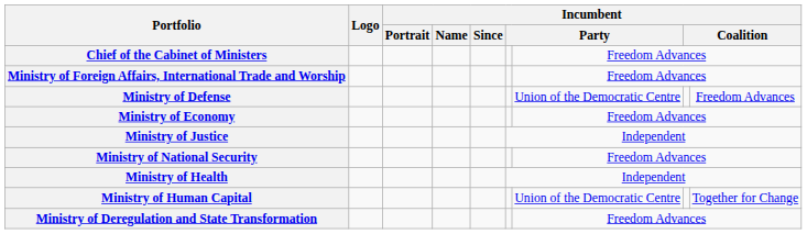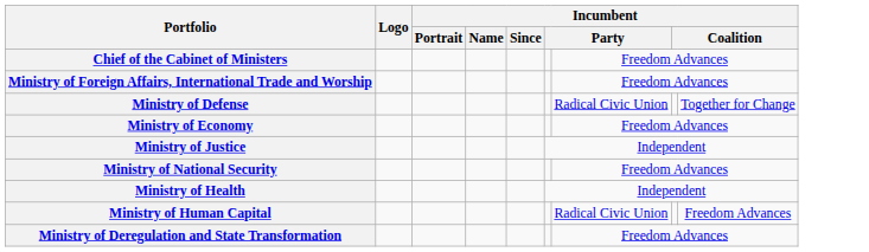Ministry of Defense | column 7: Union of the Democratic Centre -> Radical Civic Union
Ministry of Defense | column 9: Freedom Advances -> Together for Change
Ministry of Human Capital | column 7: Union of the Democratic Centre -> Radical Civic Union
Ministry of Human Capital | column 9: Together for Change -> Freedom Advances
